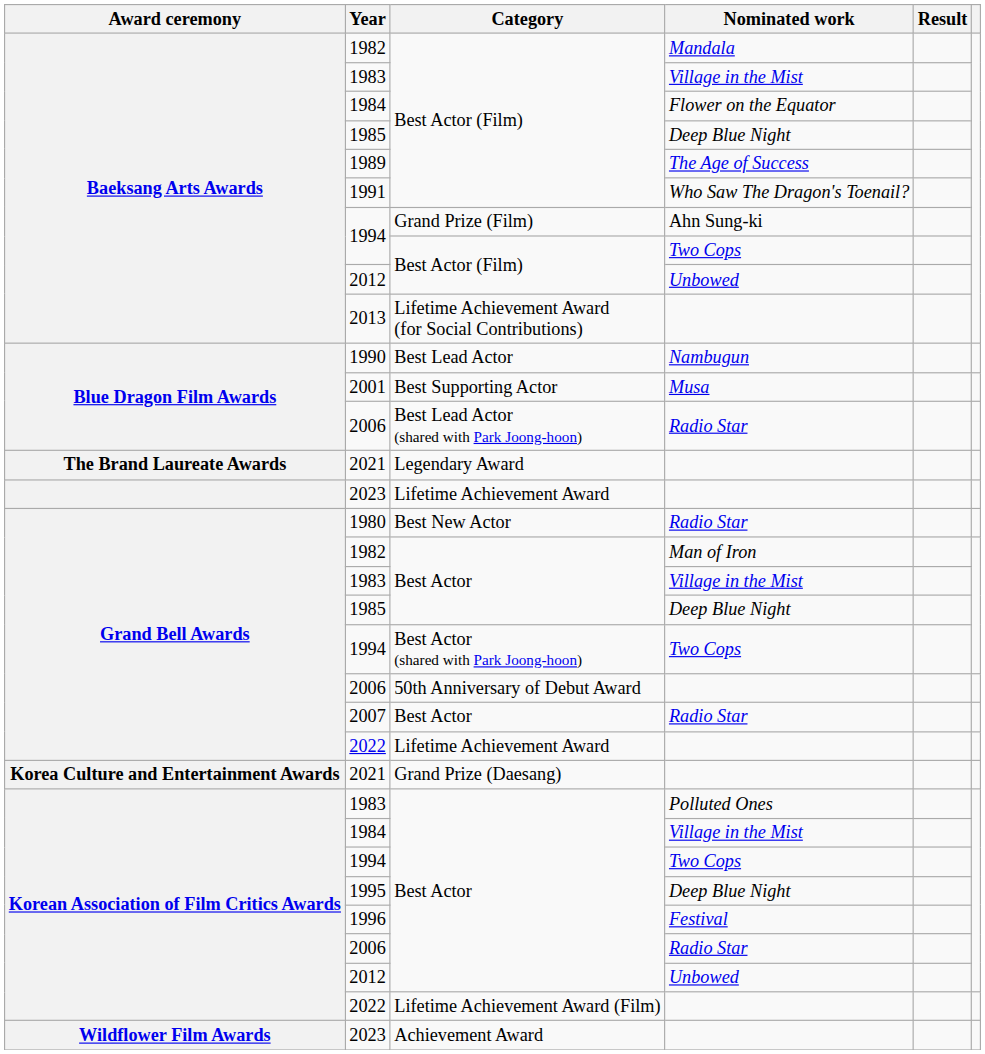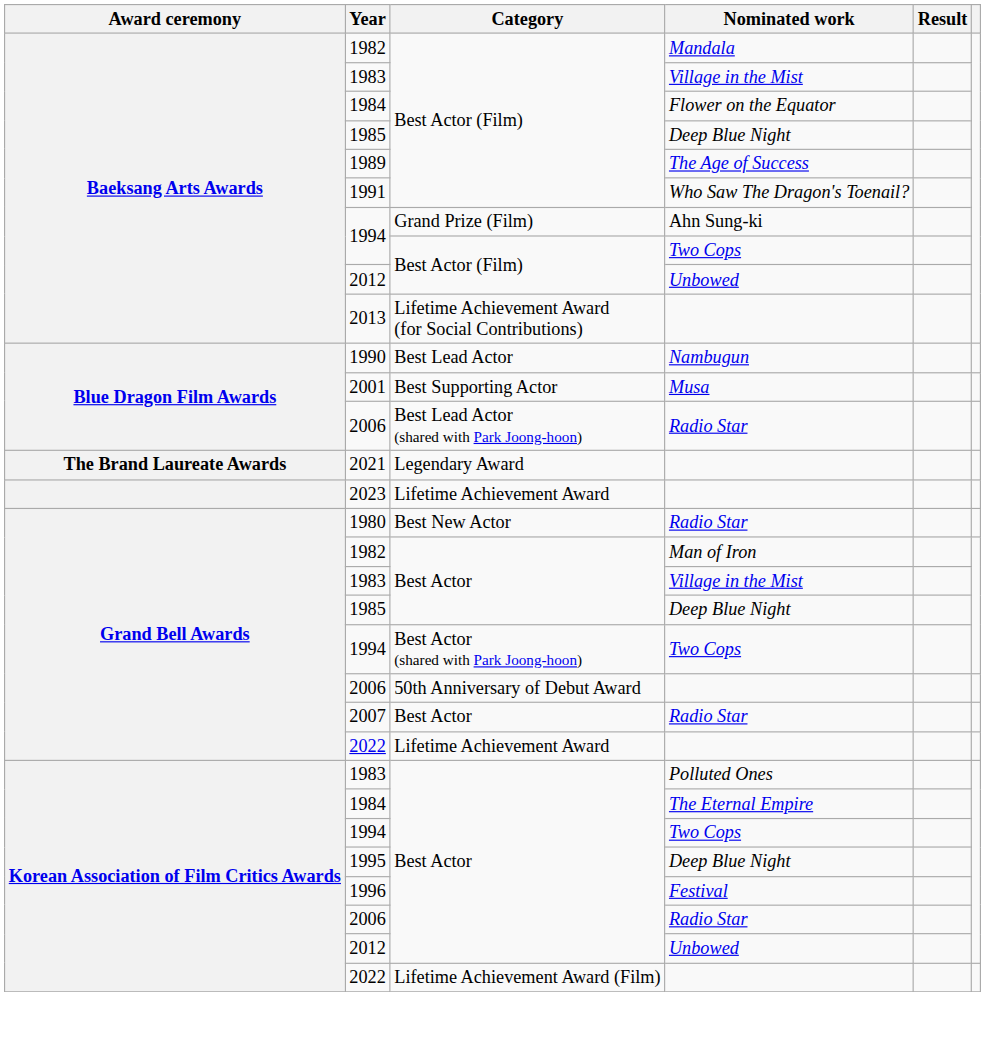- row: Korea Culture and Entertainment Awards | 2021 | Grand Prize (Daesang)
1984 / Best Actor | Nominated work: Village in the Mist -> The Eternal Empire
- row: Wildflower Film Awards | 2023 | Achievement Award
